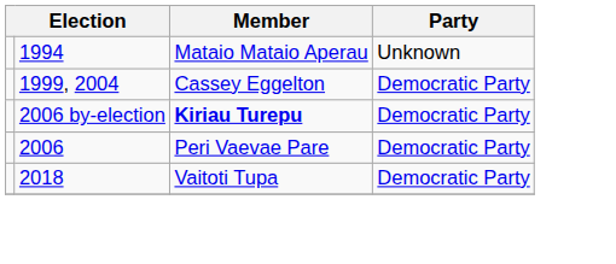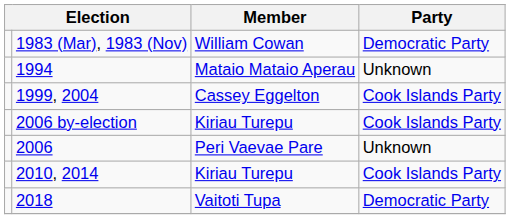+ row: 1983 (Mar), 1983 (Nov) | William Cowan | Democratic Party
1999, 2004 | Party: Democratic Party -> Cook Islands Party
2006 by-election | Member: bold -> normal
2006 by-election | Party: Democratic Party -> Cook Islands Party
2006 | Party: Democratic Party -> Unknown
+ row: 2010, 2014 | Kiriau Turepu | Cook Islands Party
